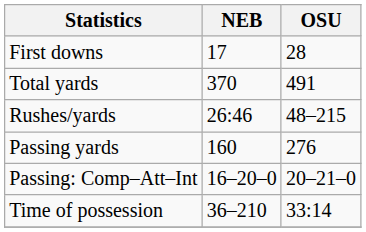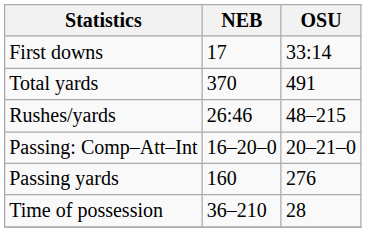First downs | OSU: 28 -> 33:14
rows swapped: Passing yards <-> Passing: Comp–Att–Int
Time of possession | OSU: 33:14 -> 28
